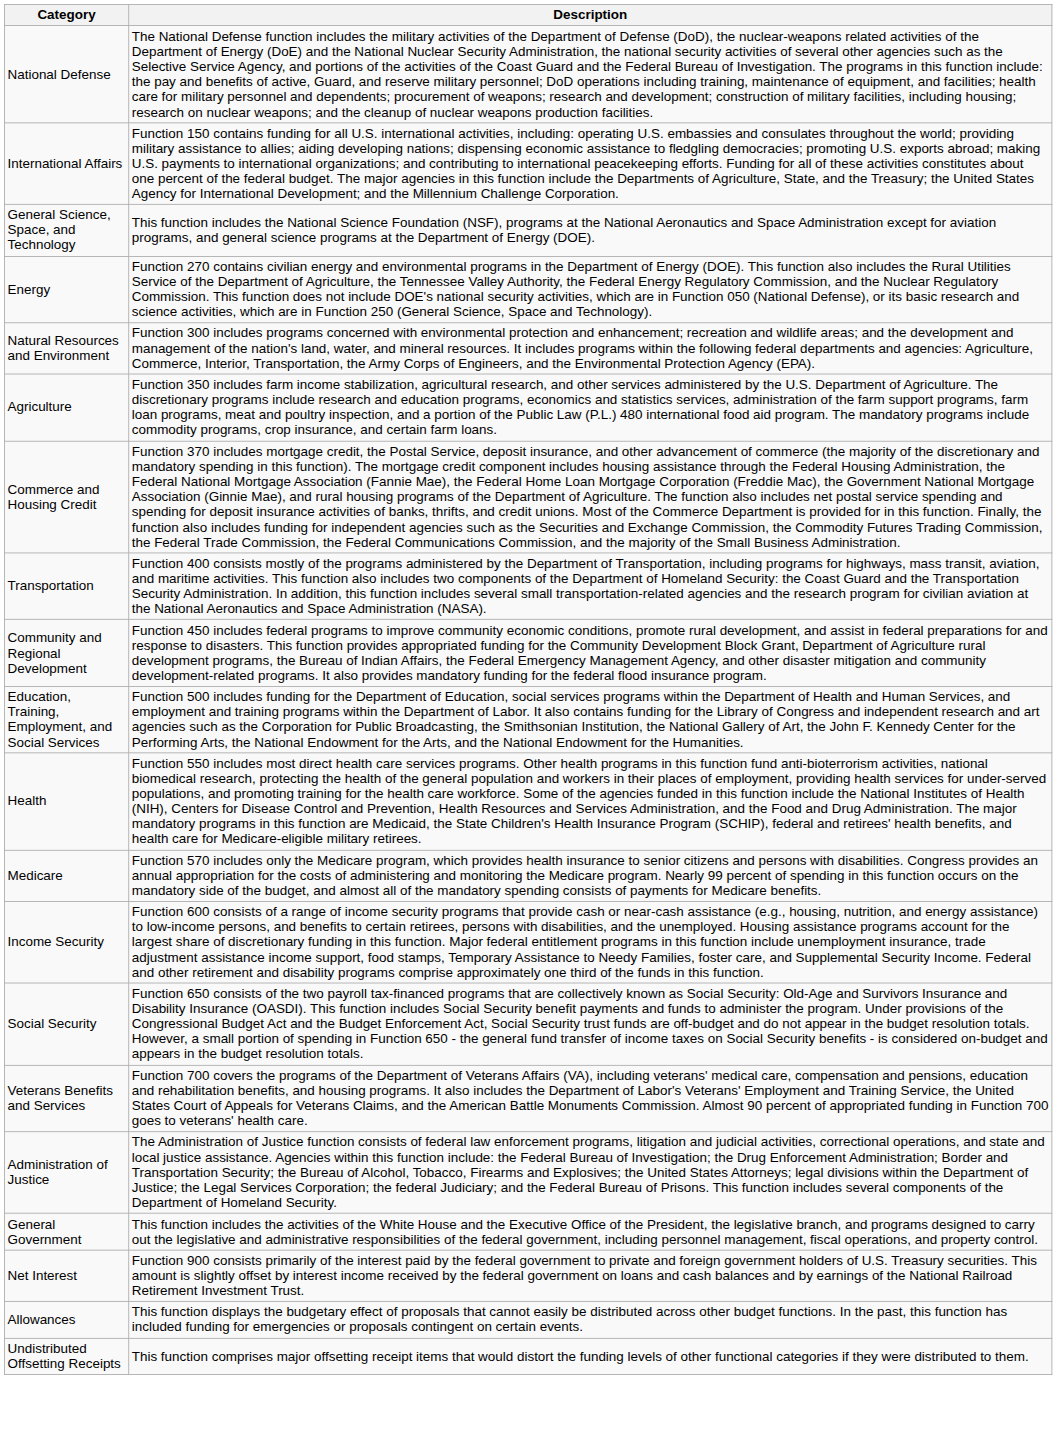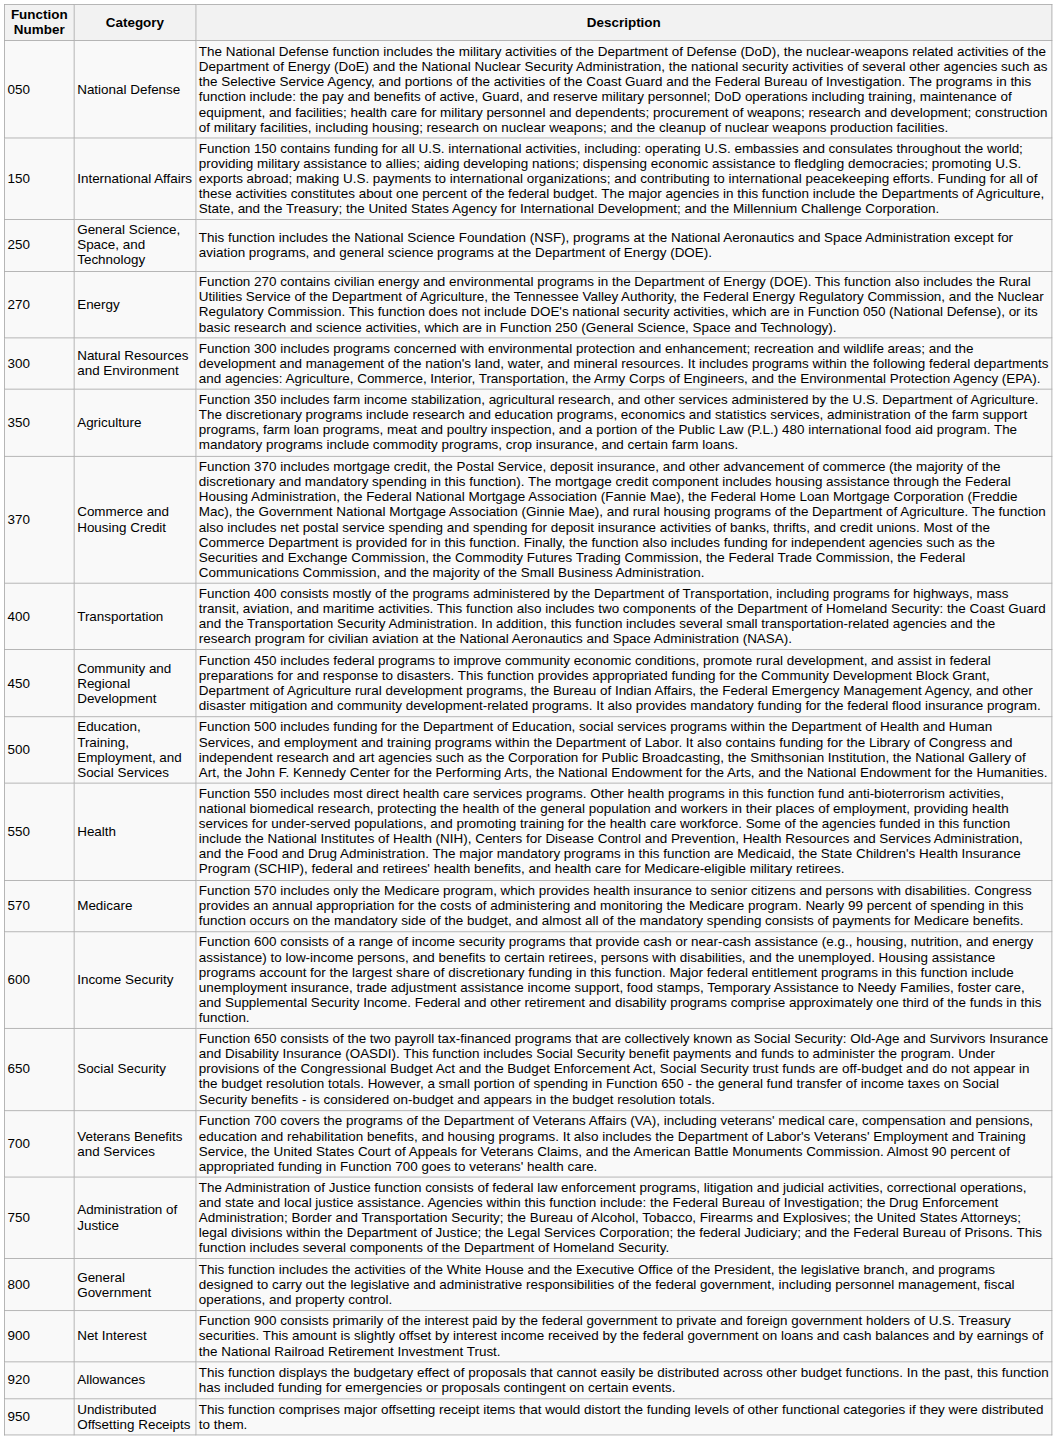+ column: Function Number | 050 | 150 | 250 | 270 | 300 | 350 | 370 | 400 | 450 | 500 | 550 | 570 | 600 | 650 | 700 | 750 | 800 | 900 | 920 | 950
